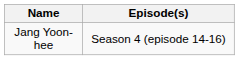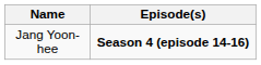Jang Yoon-hee | Episode(s): normal -> bold
